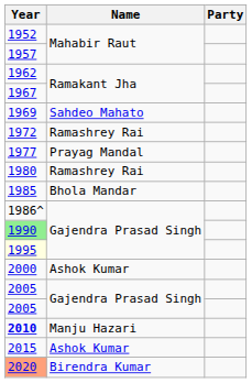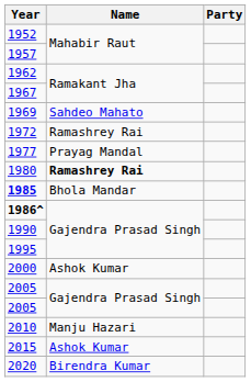1980 | Name: normal -> bold
1985 | Year: normal -> bold
1986^ | Year: normal -> bold
1990 | Year: lightgreen background -> no background
1995 | Year: lightyellow background -> no background
2010 | Year: bold -> normal
2020 | Year: lightsalmon background -> no background
